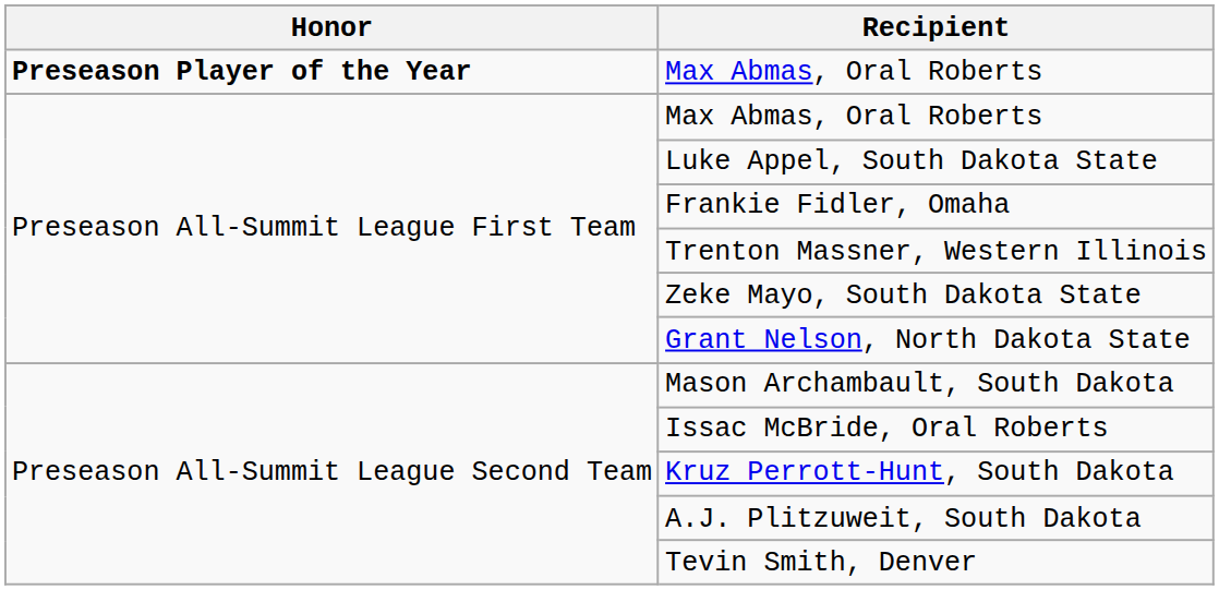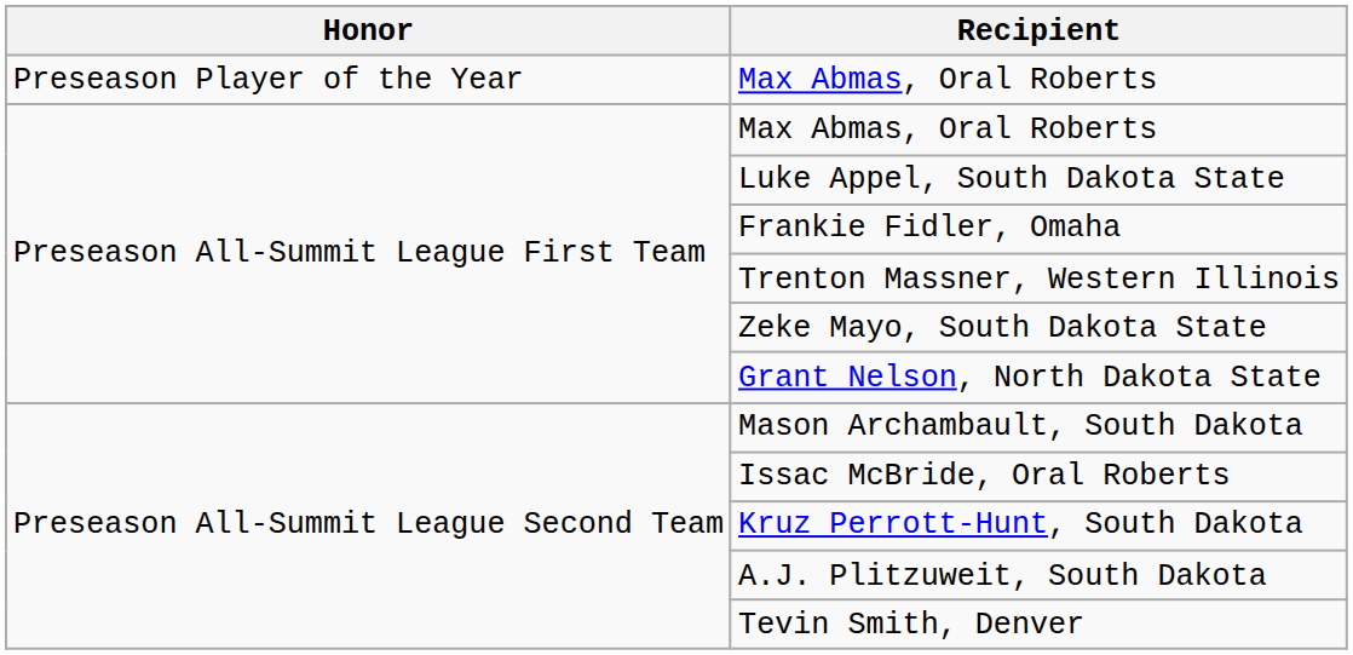row 2 | Honor: bold -> normal
